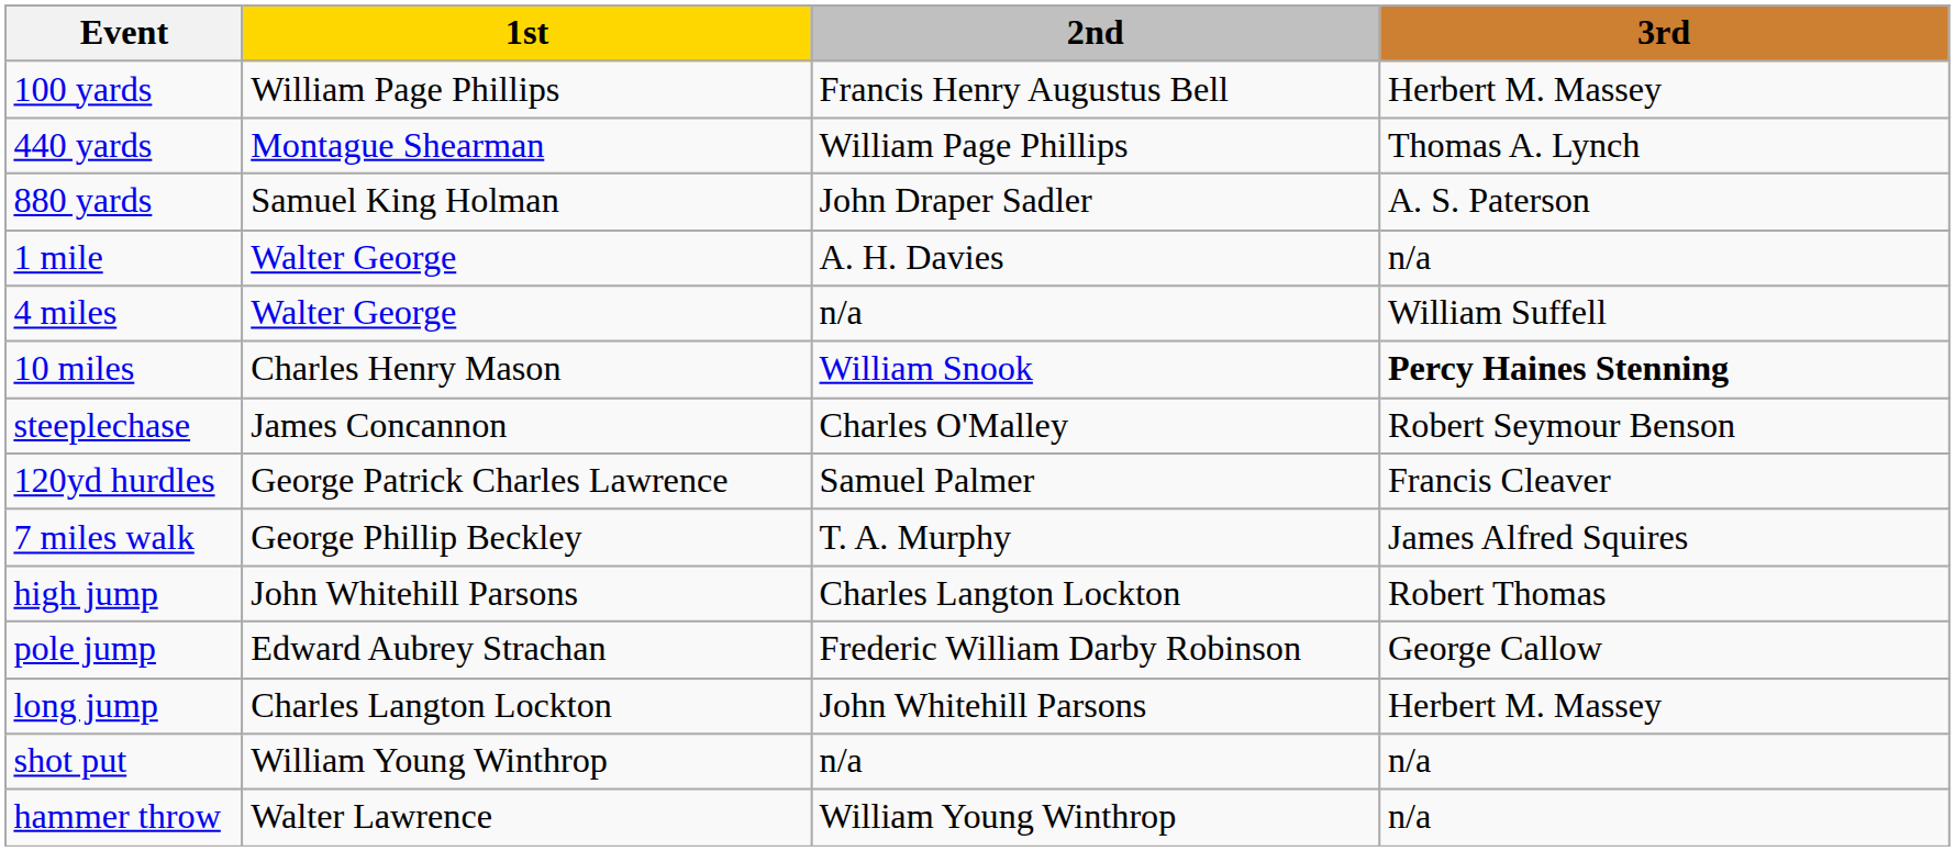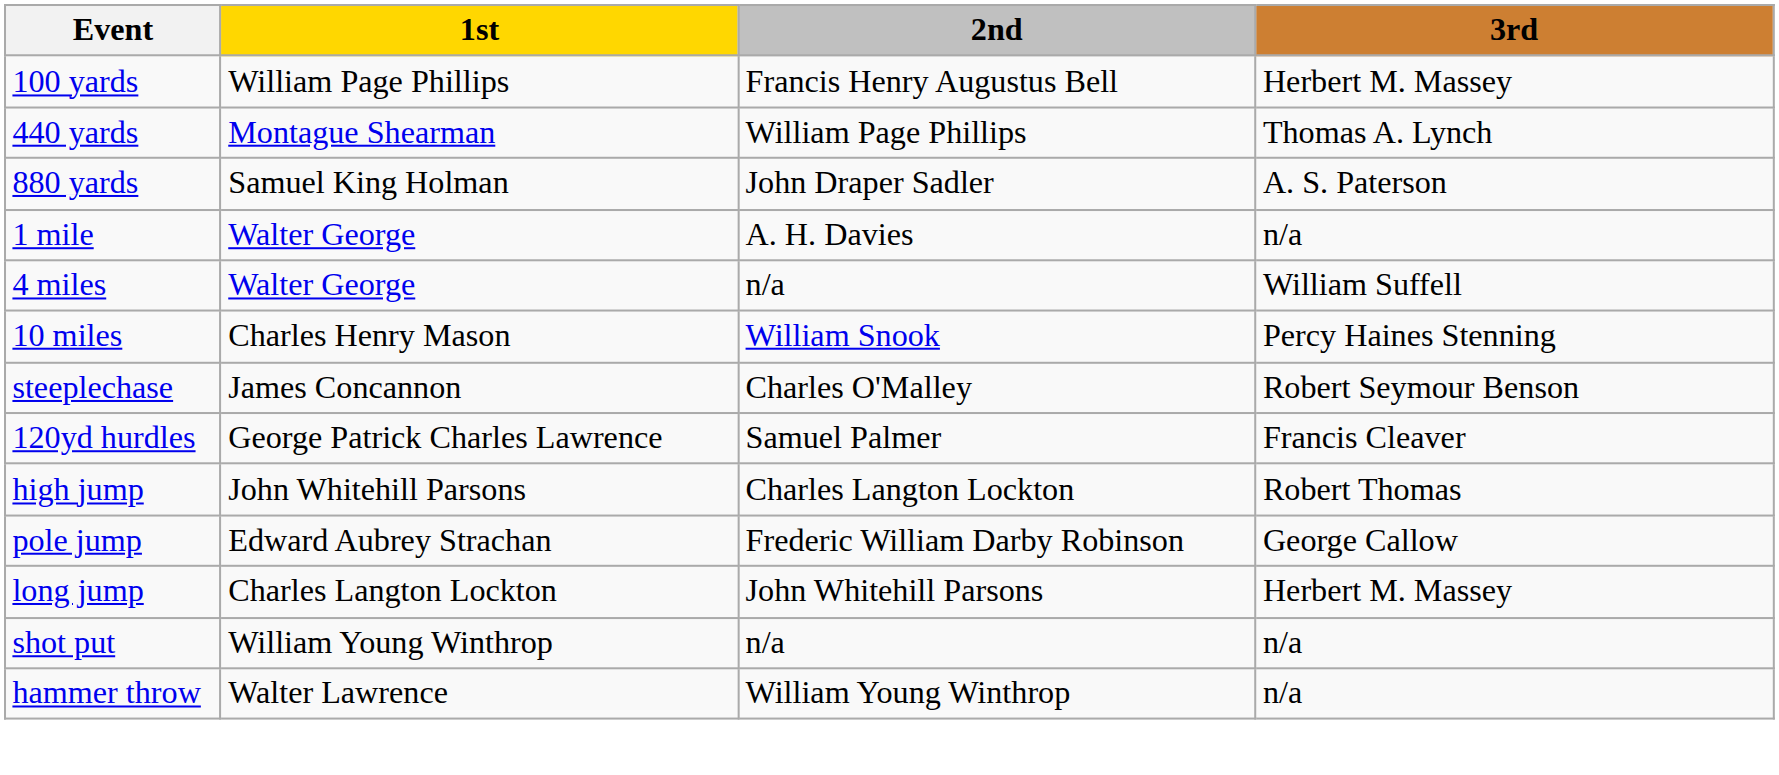10 miles | 3rd: bold -> normal
- row: 7 miles walk | George Phillip Beckley | T. A. Murphy | James Alfred Squires
